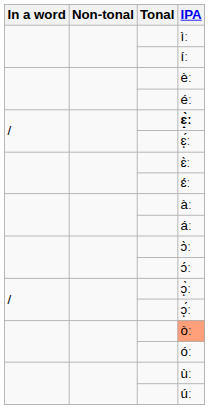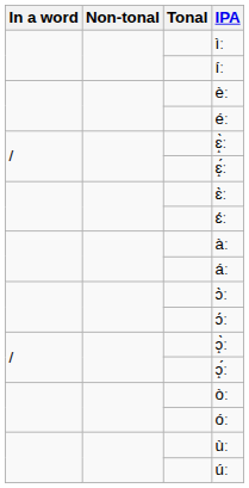ɛ̝̀ː | IPA: bold -> normal
òː | IPA: lightsalmon background -> no background
